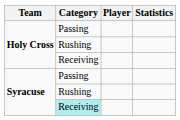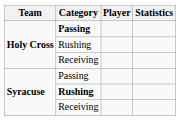Holy Cross / Passing | Category: normal -> bold
Syracuse / Rushing | Category: normal -> bold
Syracuse / Receiving | Category: paleturquoise background -> no background
